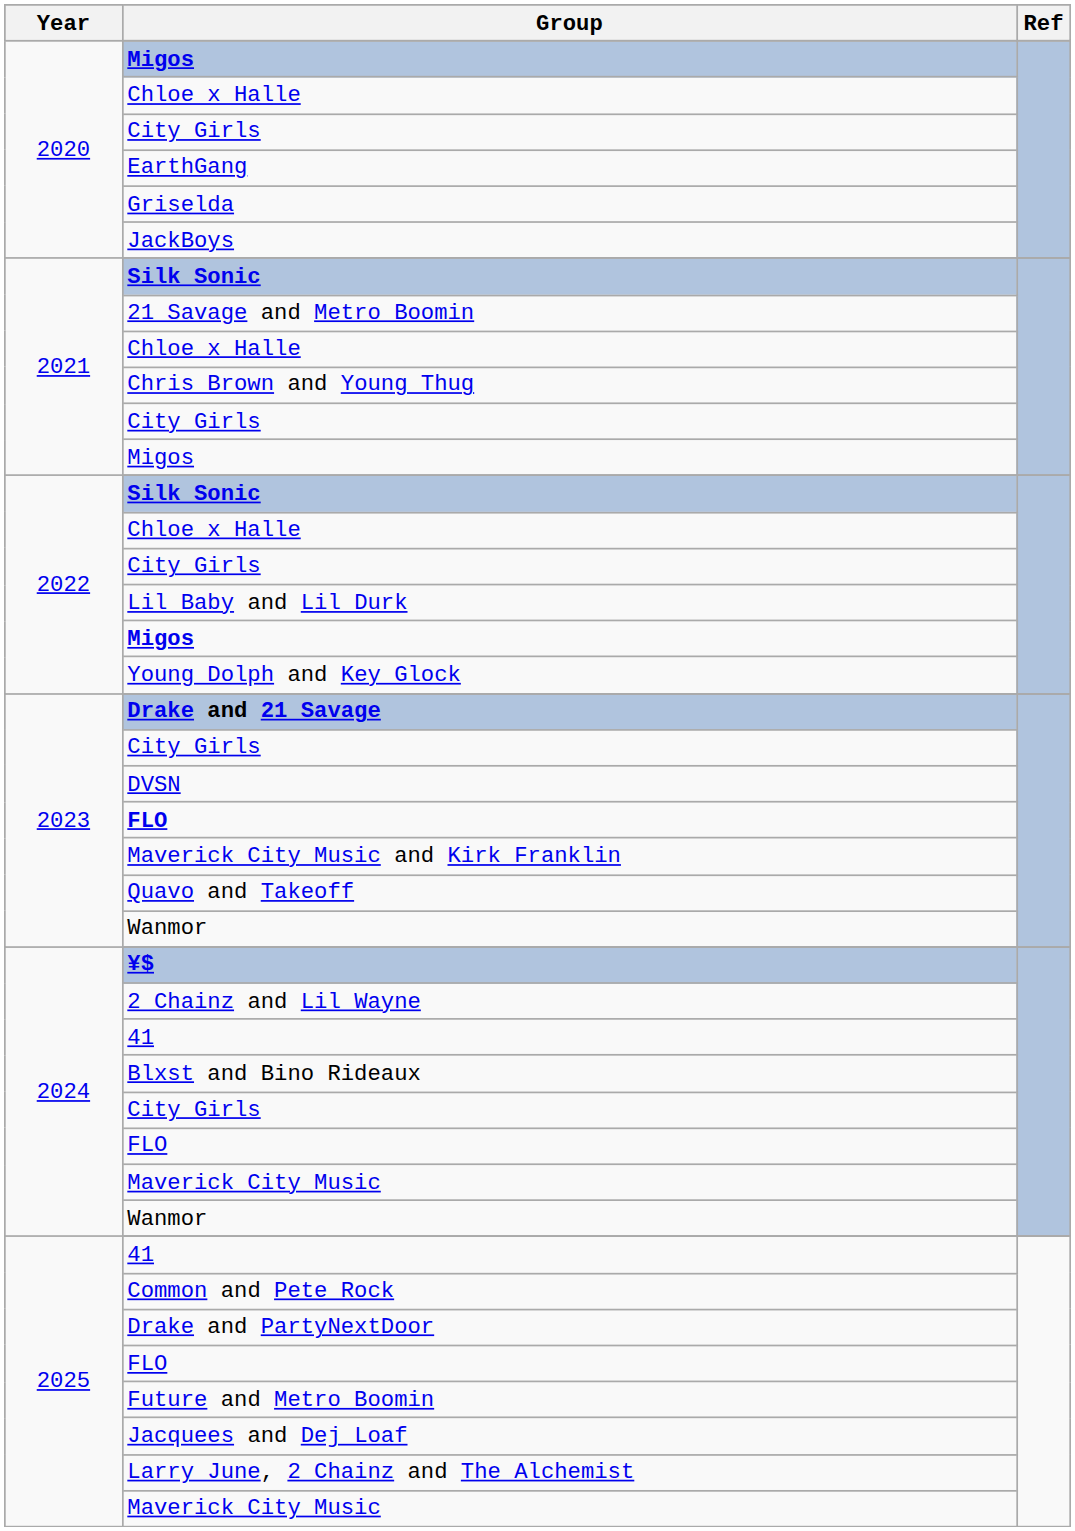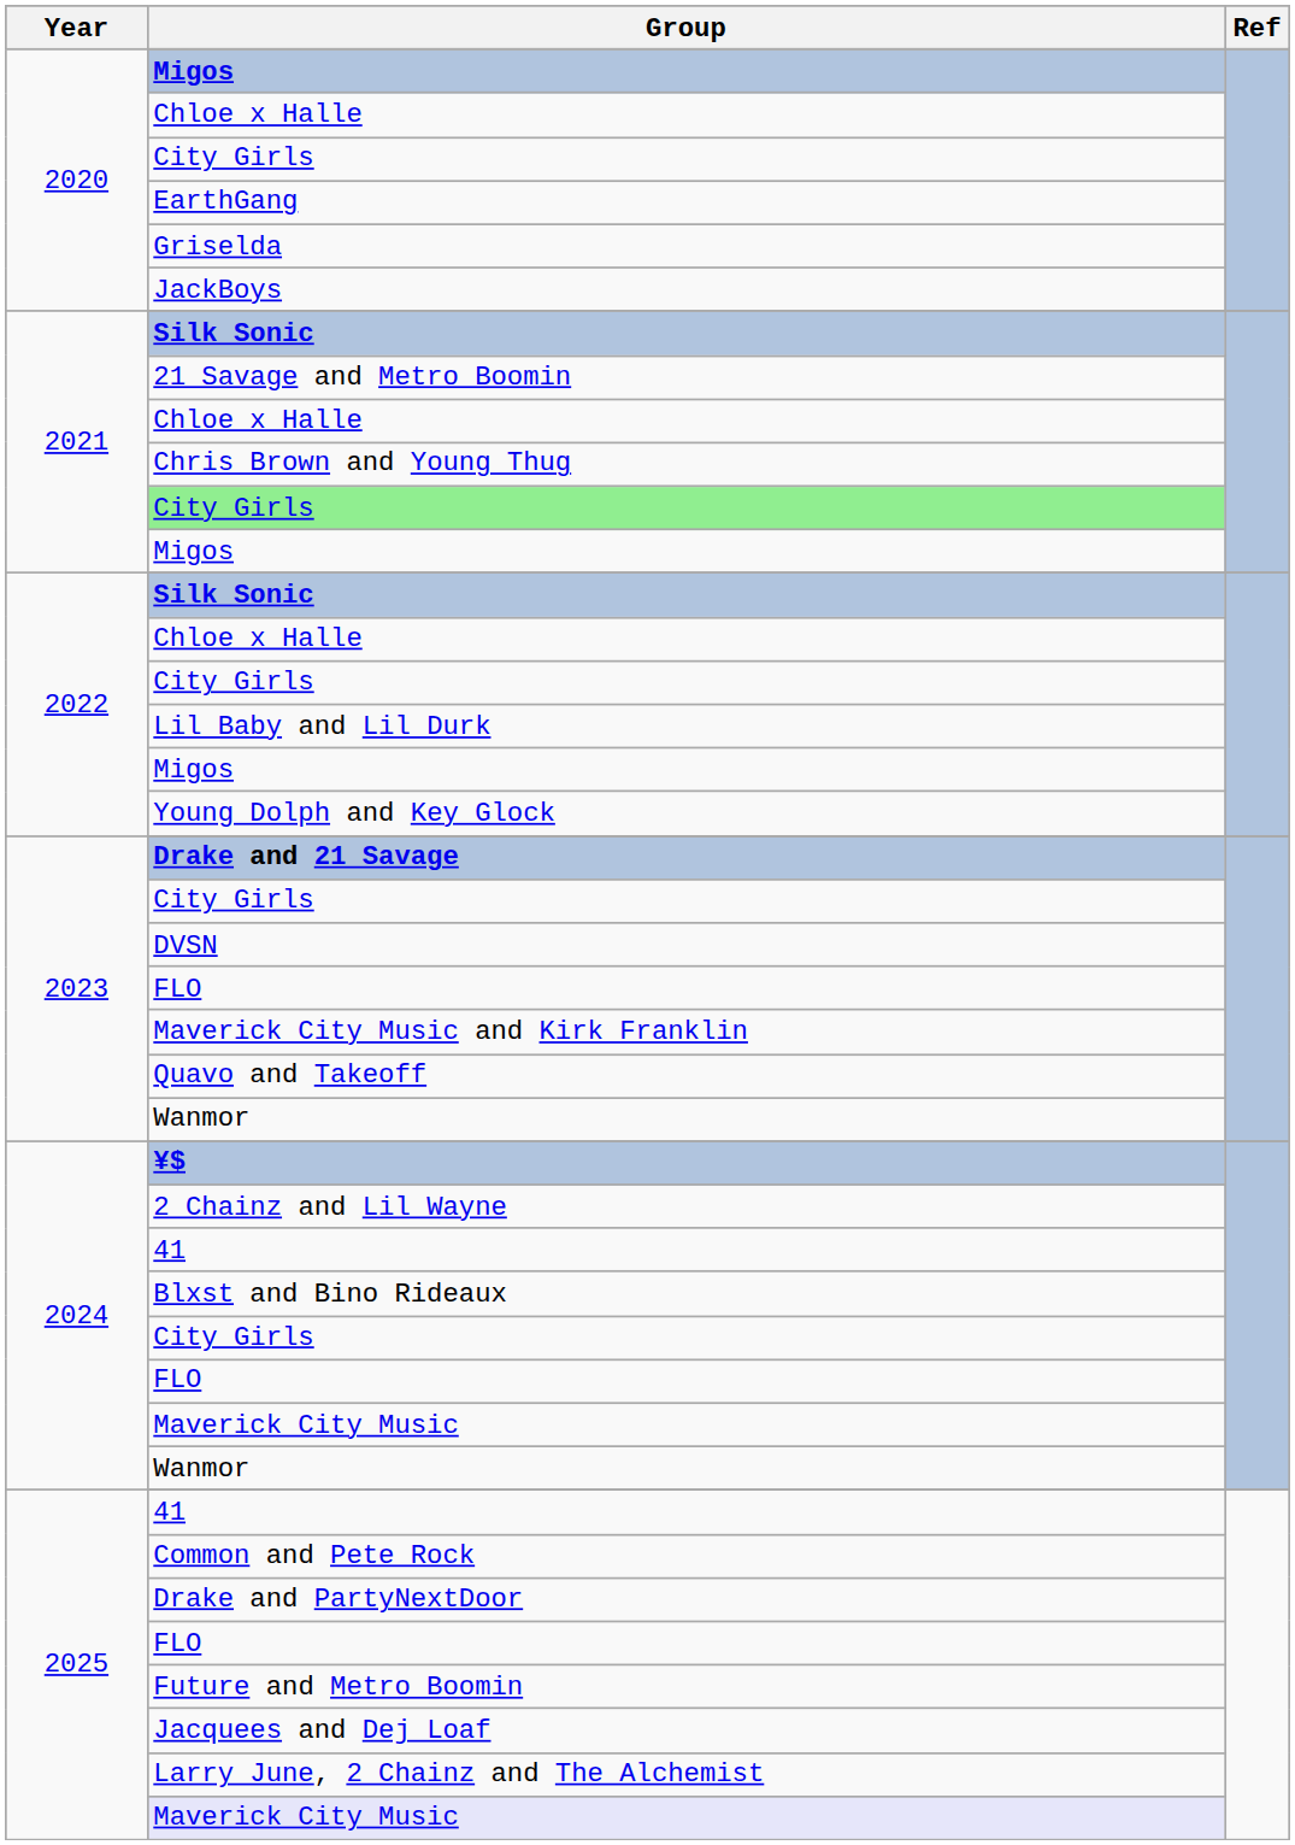2021 / City Girls | Group: no background -> lightgreen background
2022 / Migos | Group: bold -> normal
2023 / FLO | Group: bold -> normal
2025 / Maverick City Music | Group: no background -> lavender background
